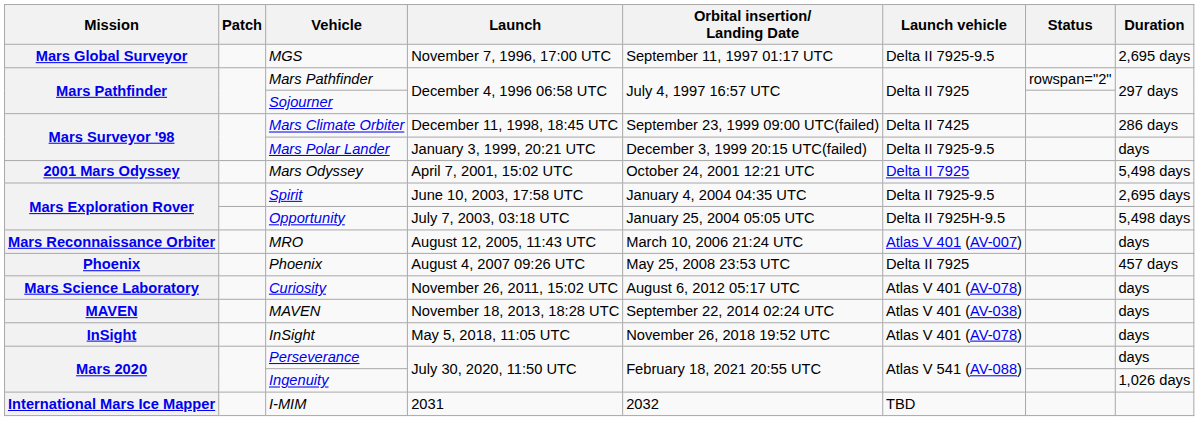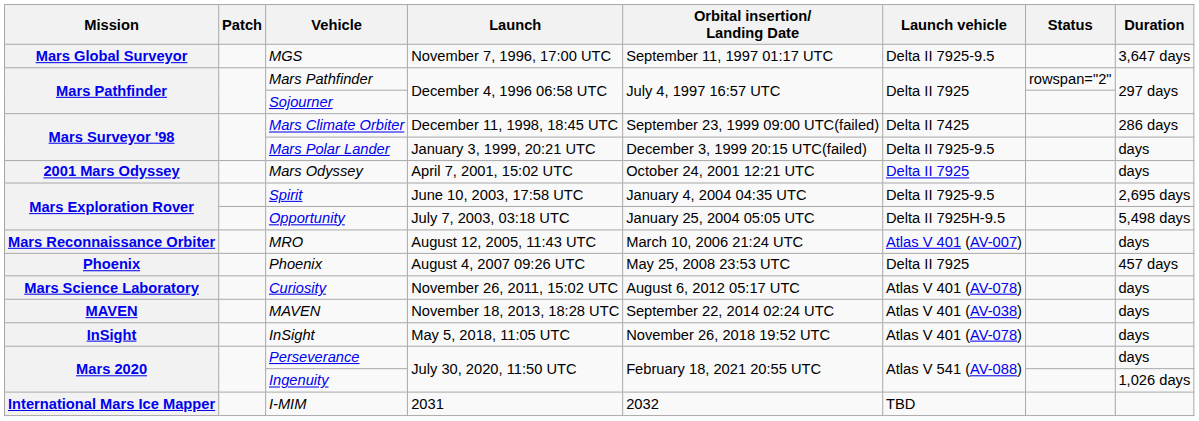MGS | Duration: 2,695 days -> 3,647 days
Mars Odyssey | Duration: 5,498 days -> days
